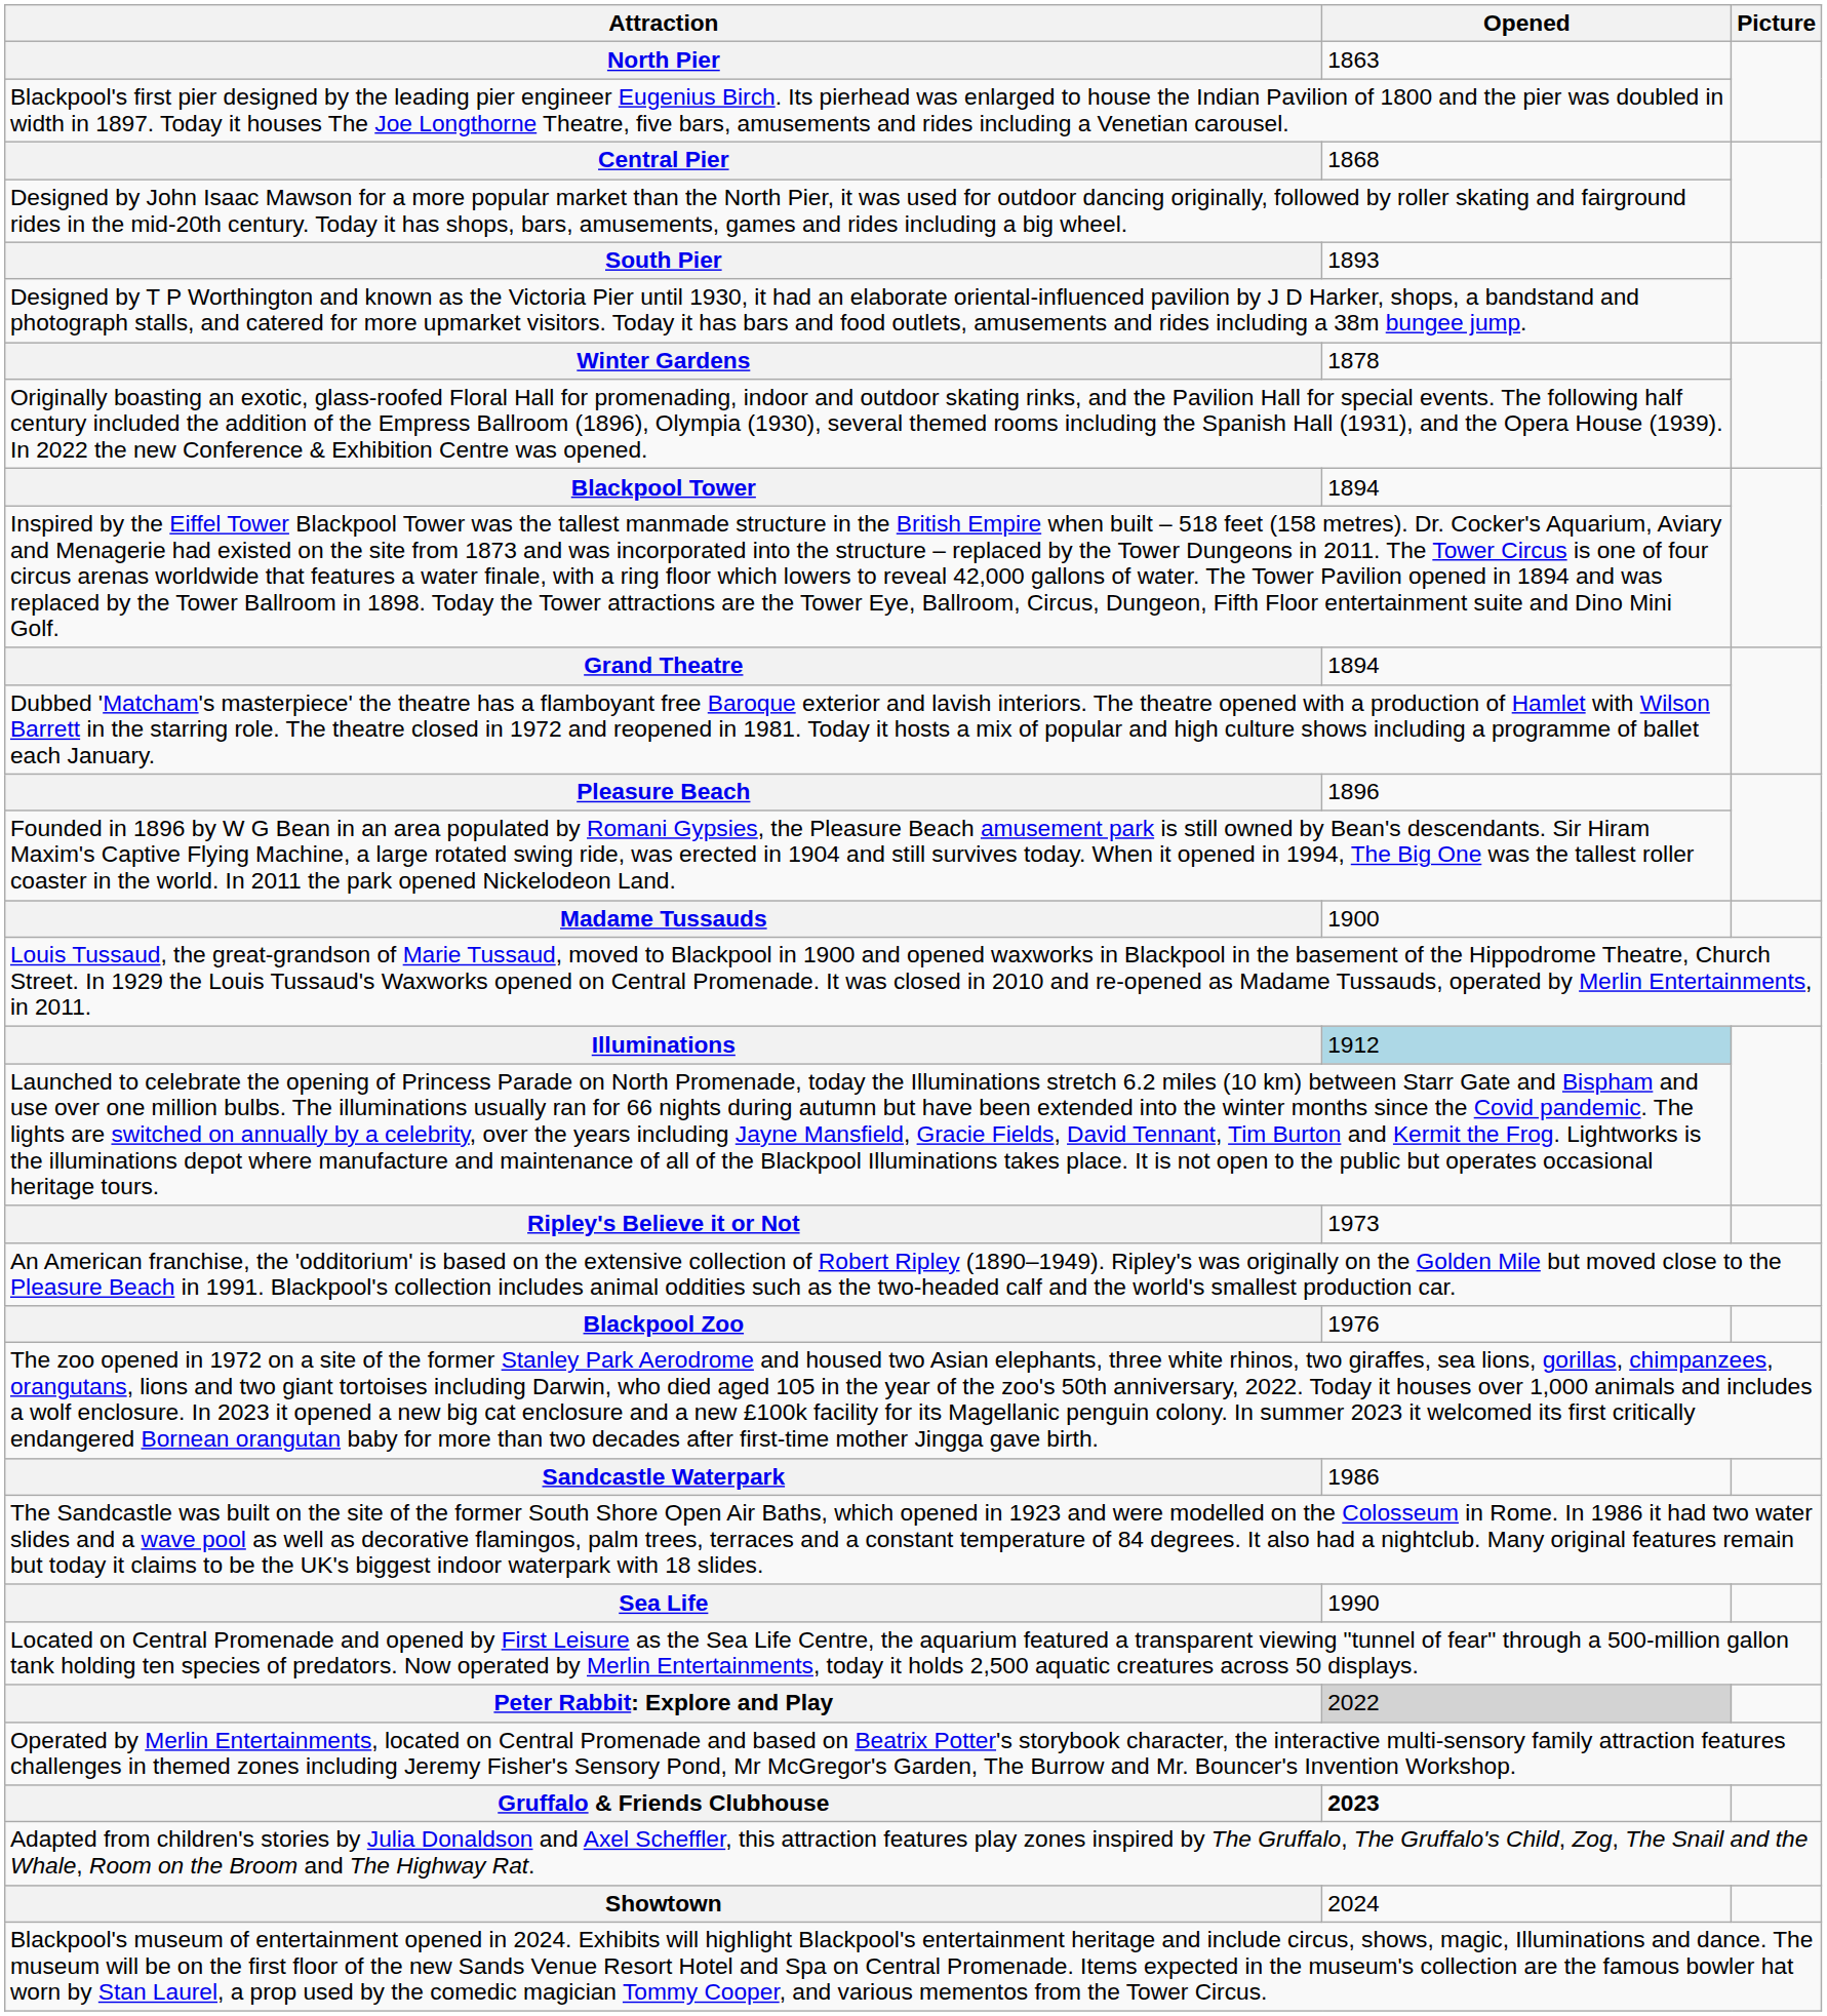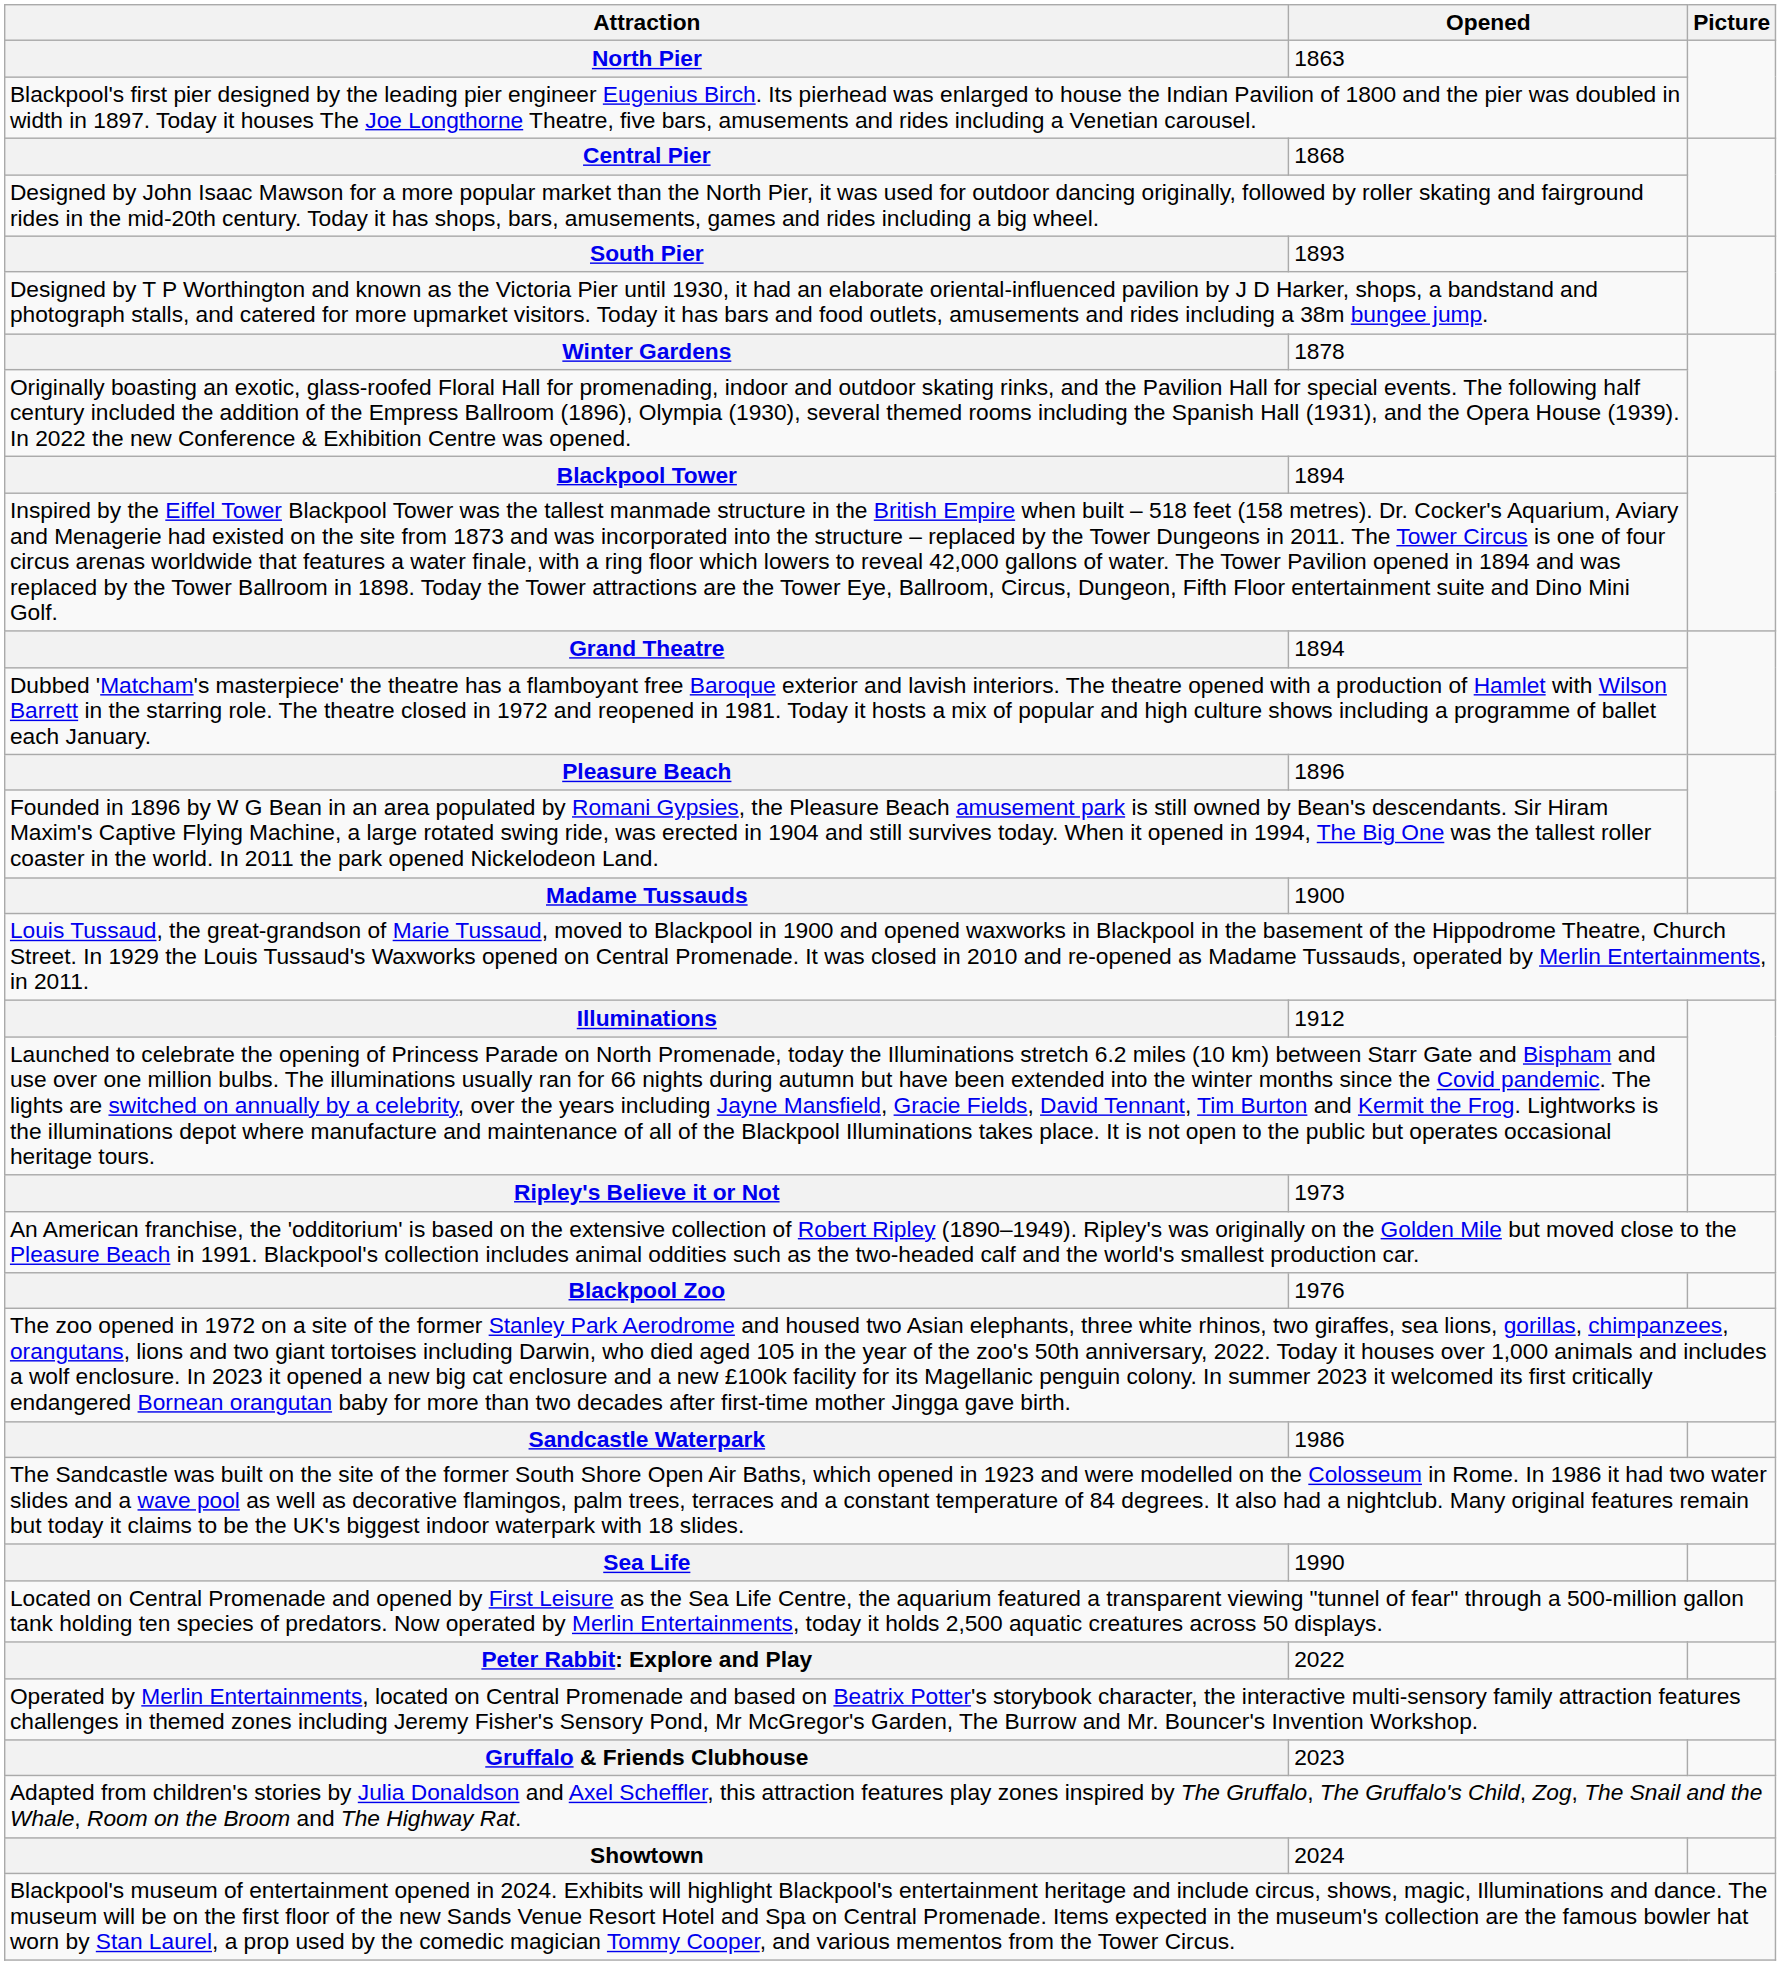Illuminations | Opened: lightblue background -> no background
Peter Rabbit: Explore and Play | Opened: lightgrey background -> no background
Gruffalo & Friends Clubhouse | Opened: bold -> normal
